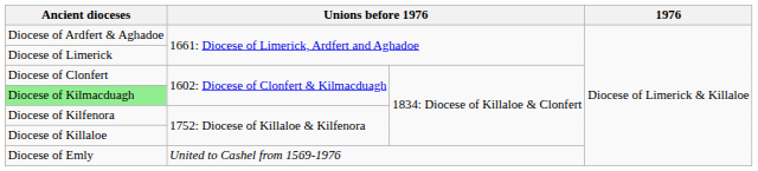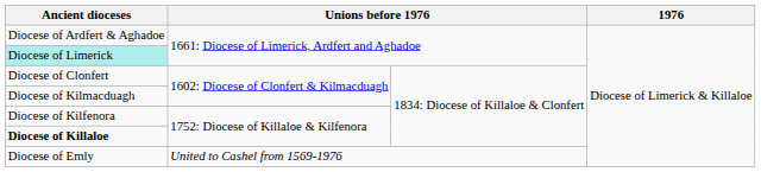Diocese of Limerick | Ancient dioceses: no background -> paleturquoise background
Diocese of Kilmacduagh | Ancient dioceses: lightgreen background -> no background
Diocese of Killaloe | Ancient dioceses: normal -> bold
